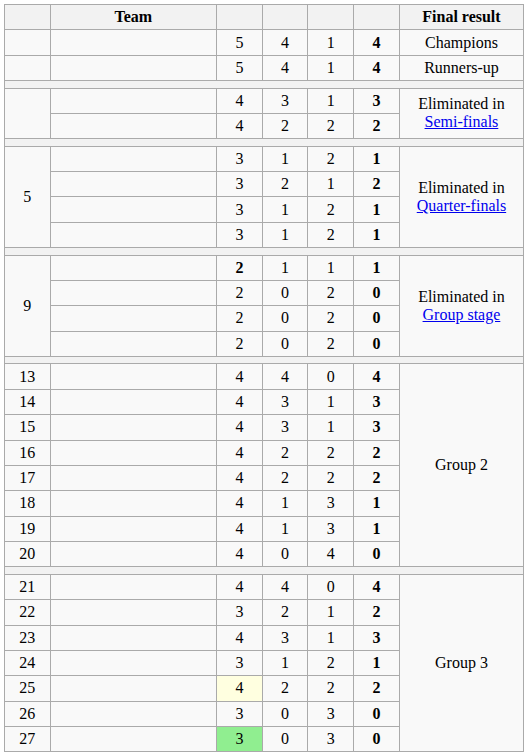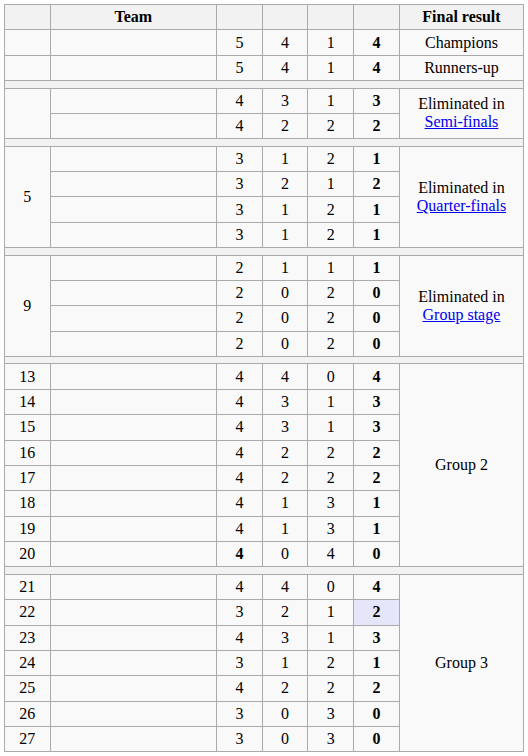9 / 1 | column 3: bold -> normal
20 | column 3: normal -> bold
22 | column 6: no background -> lavender background
25 | column 3: lightyellow background -> no background
27 | column 3: lightgreen background -> no background
